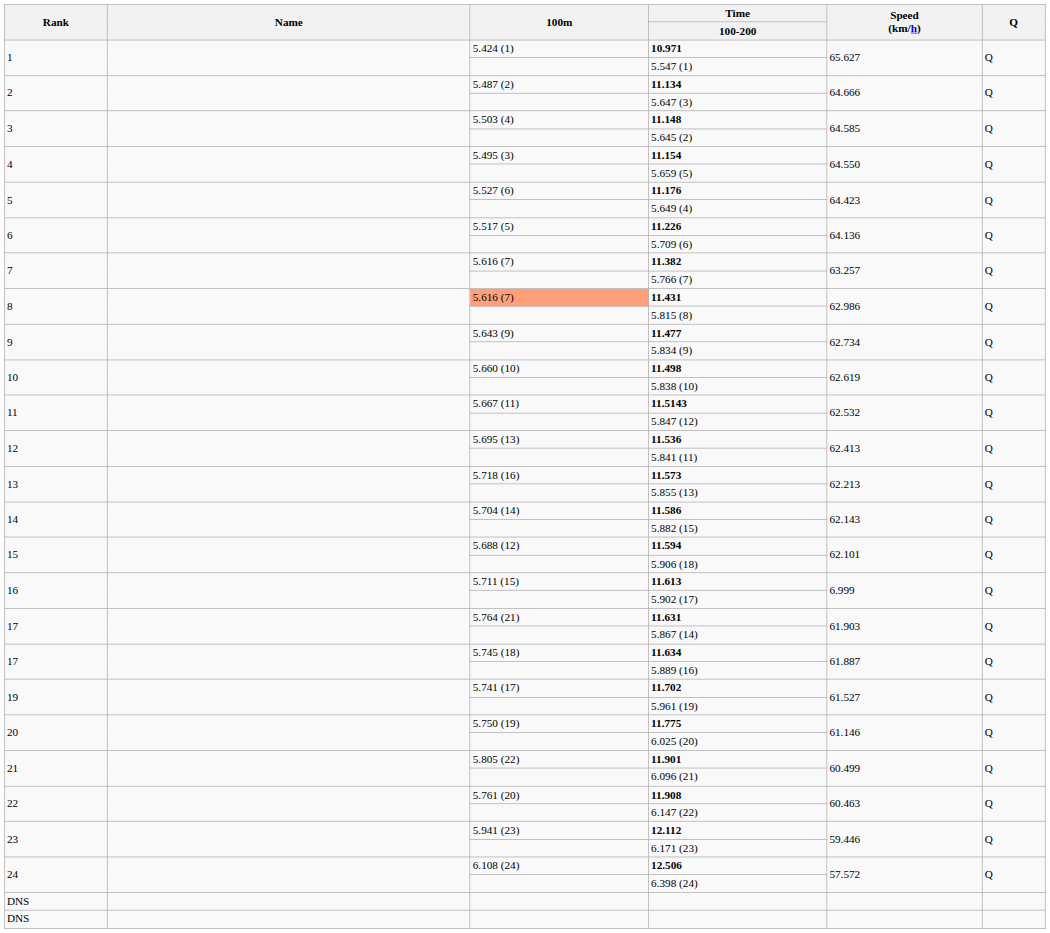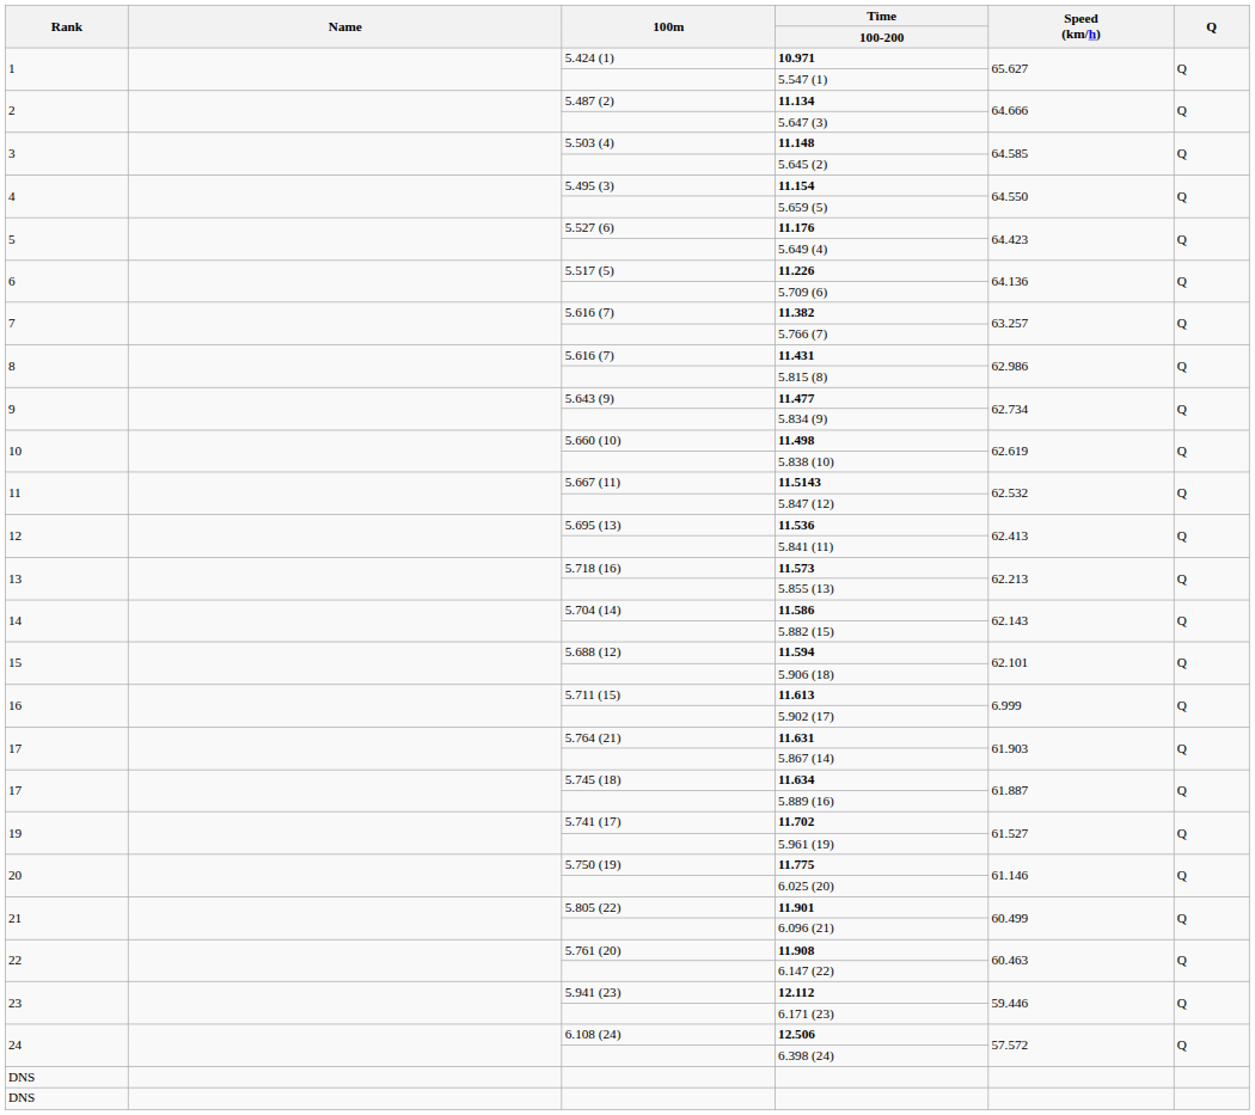11.431 | 100m: lightsalmon background -> no background
